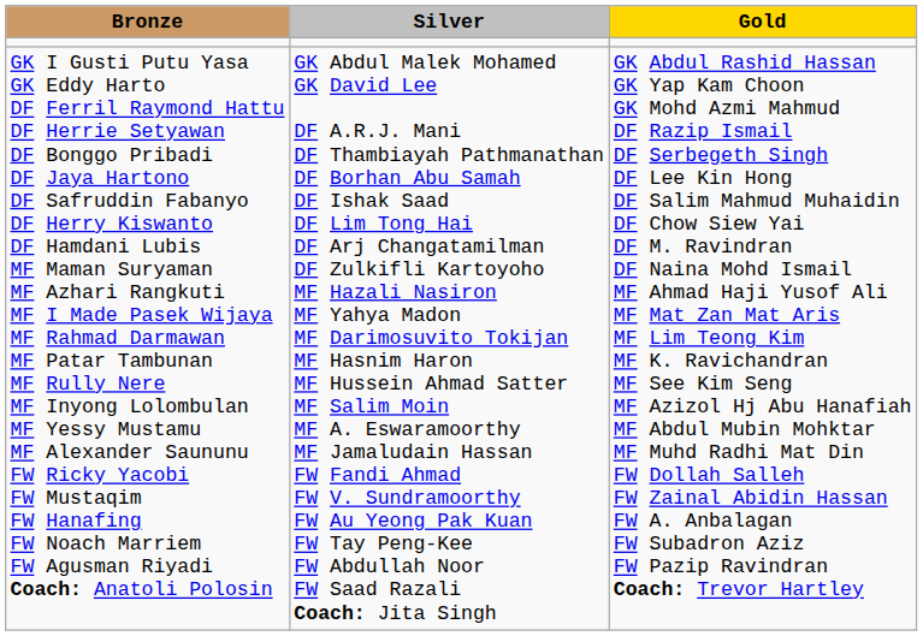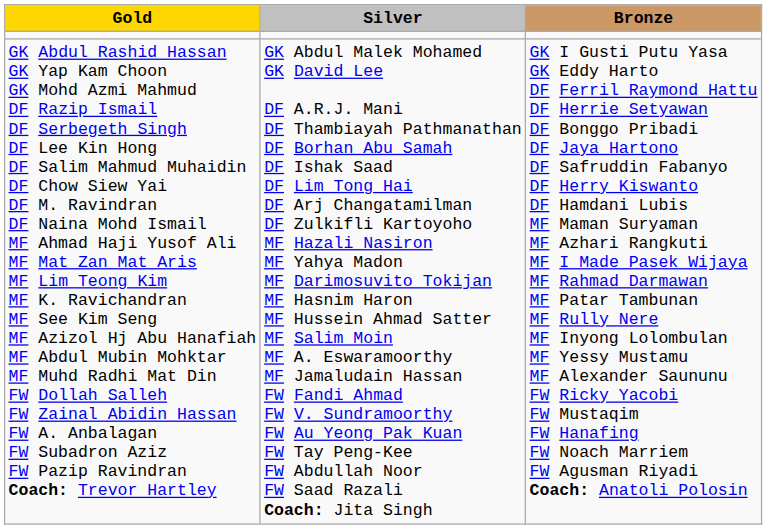columns swapped: Gold <-> Bronze
